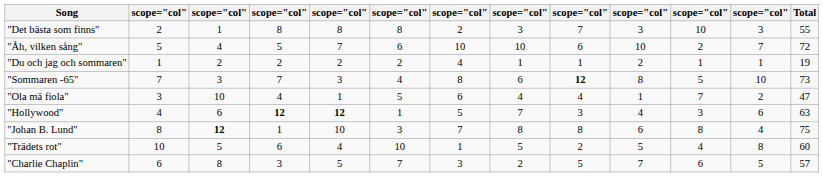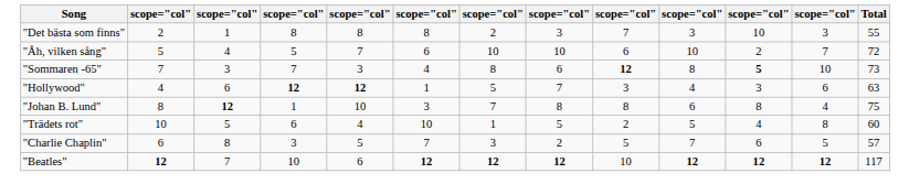- row: "Du och jag och sommaren" | 1 | 2 | 2 | 2 | 2 | 4 | 1 | 1 | 2 | 1 | 1 | 19
"Sommaren -65" | column 11: normal -> bold
- row: "Ola mä fiola" | 3 | 10 | 4 | 1 | 5 | 6 | 4 | 4 | 1 | 7 | 2 | 47
+ row: "Beatles" | 12 | 7 | 10 | 6 | 12 | 12 | 12 | 10 | 12 | 12 | 12 | 117
